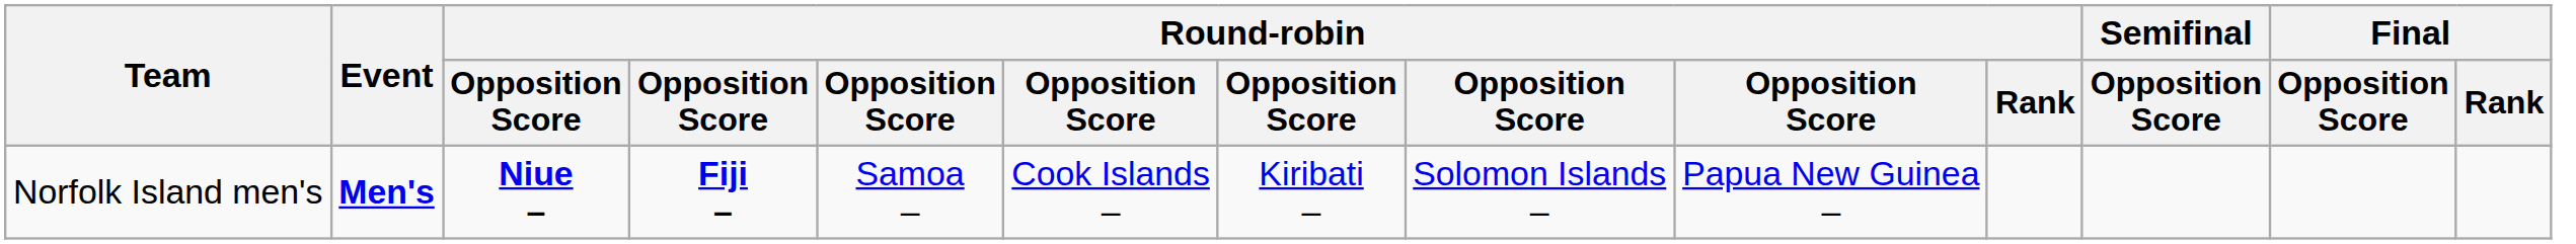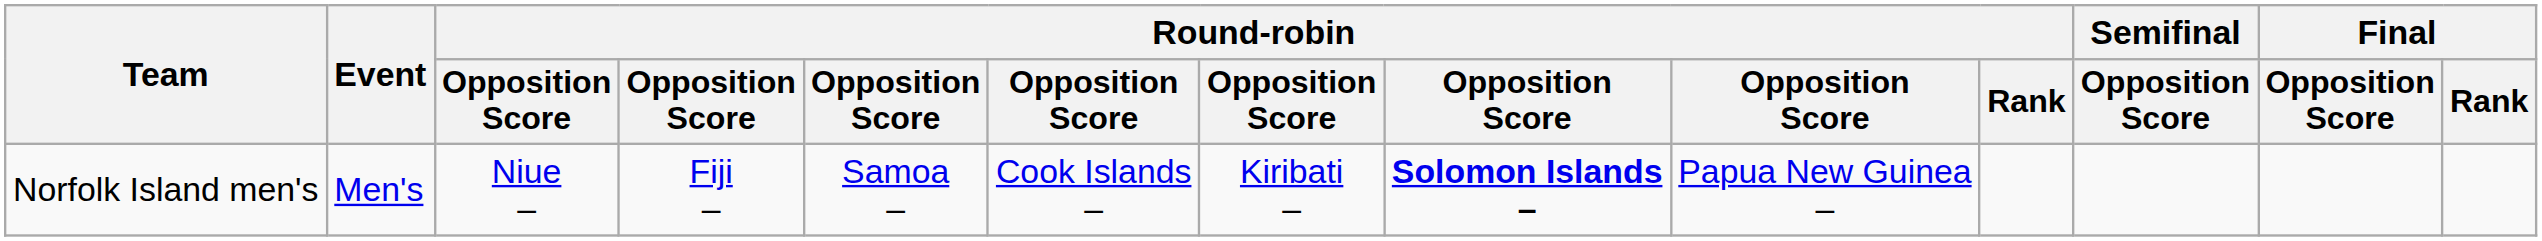Norfolk Island men's | Event: bold -> normal
Norfolk Island men's | column 3: bold -> normal
Norfolk Island men's | column 4: bold -> normal
Norfolk Island men's | column 8: normal -> bold
